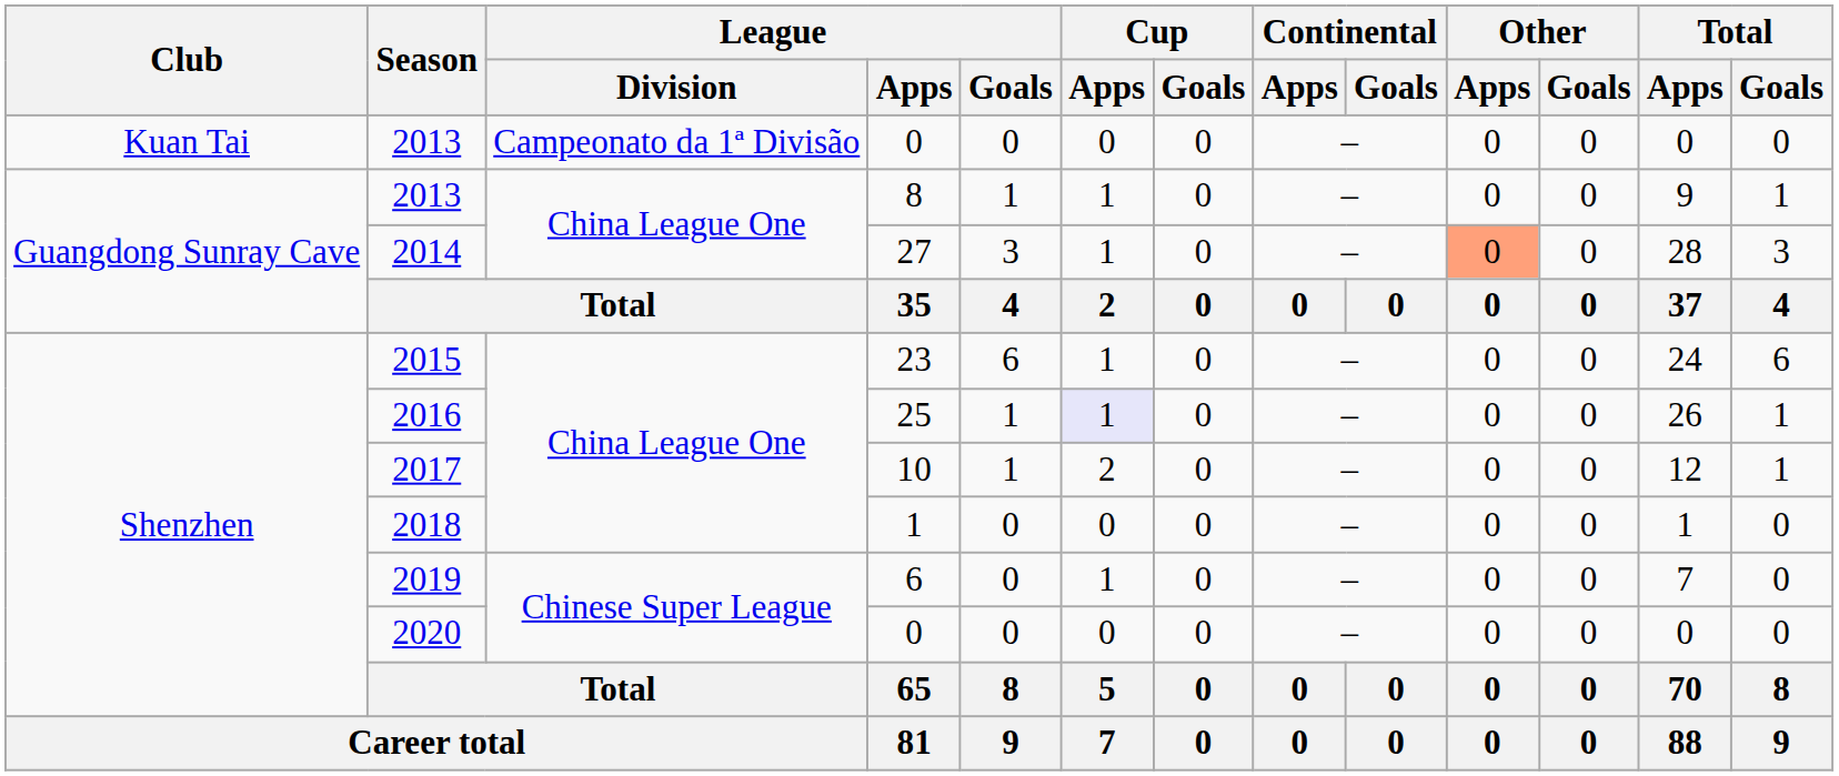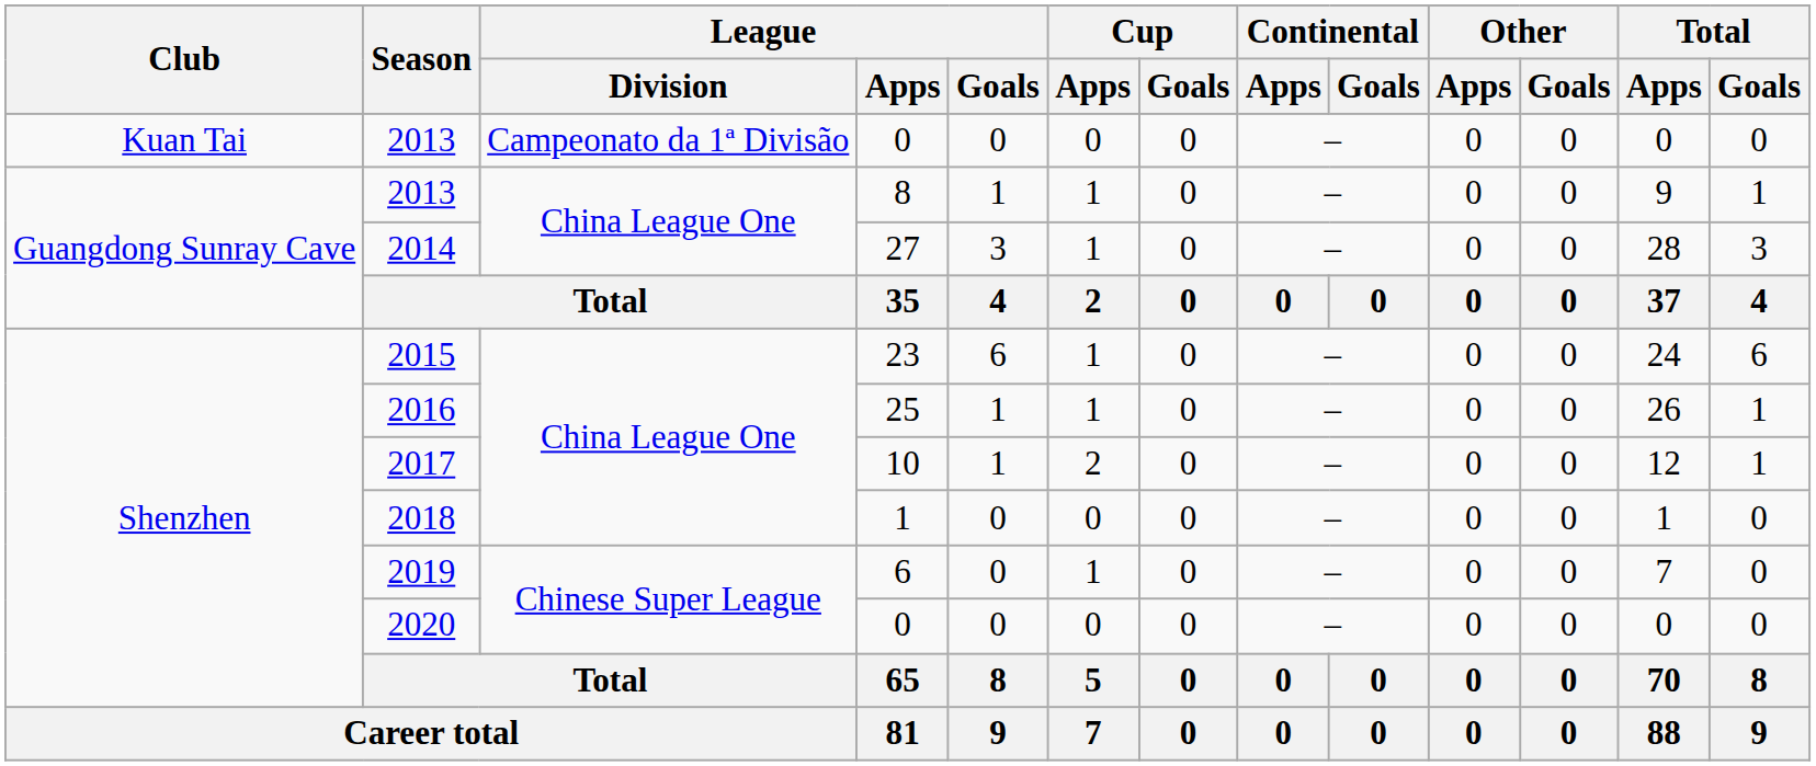2014 | Other / Apps: lightsalmon background -> no background
2016 | Cup / Apps: lavender background -> no background
